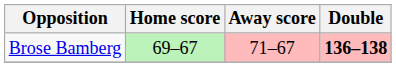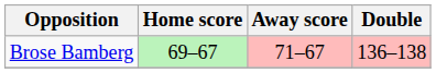Brose Bamberg | Double: bold -> normal
